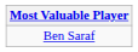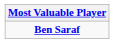row 2 | column 1: normal -> bold
